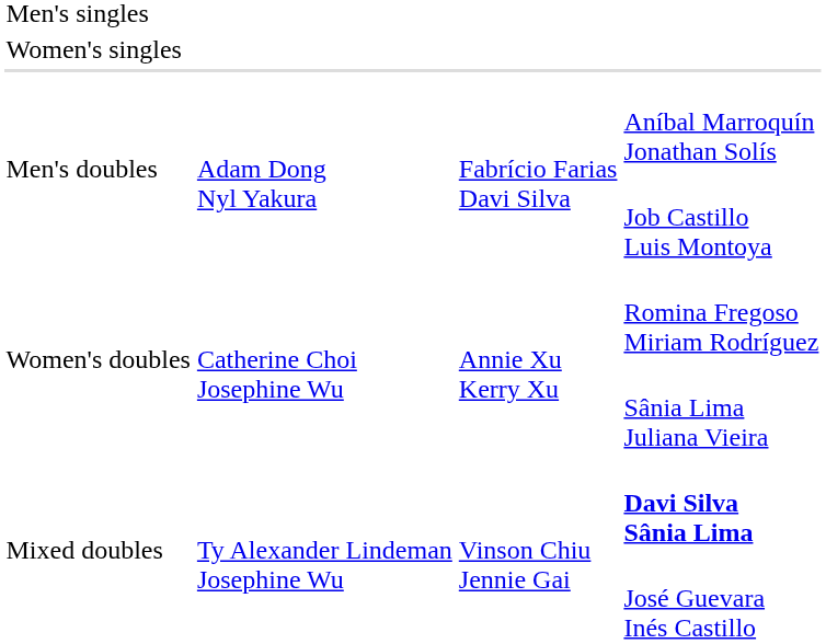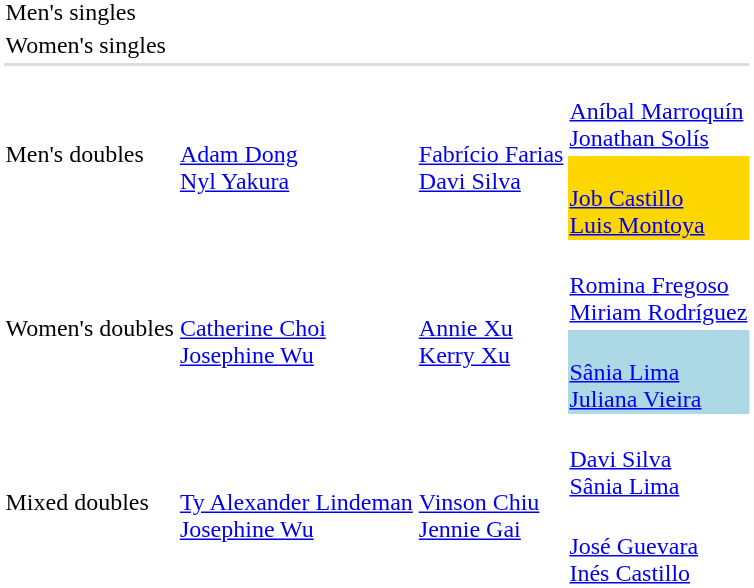Job Castillo Luis Montoya | column 4: no background -> gold background
Sânia Lima Juliana Vieira | column 4: no background -> lightblue background
Davi Silva Sânia Lima | column 4: bold -> normal
